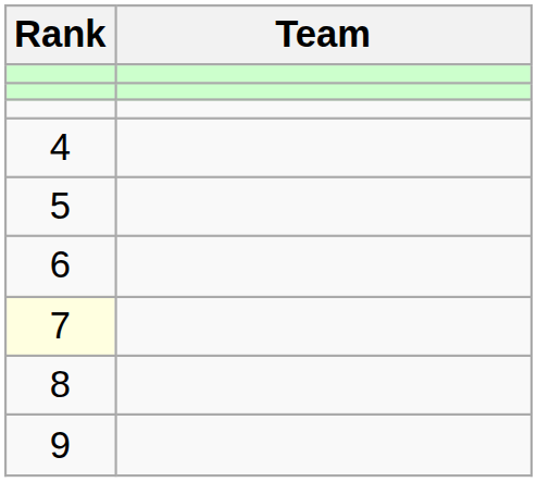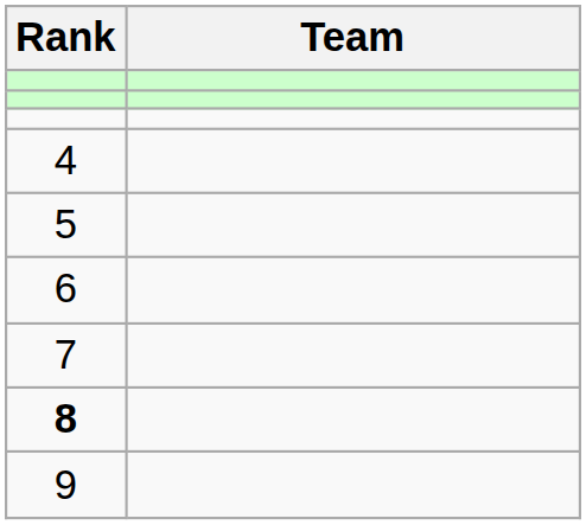row 8 | Rank: lightyellow background -> no background
row 9 | Rank: normal -> bold
